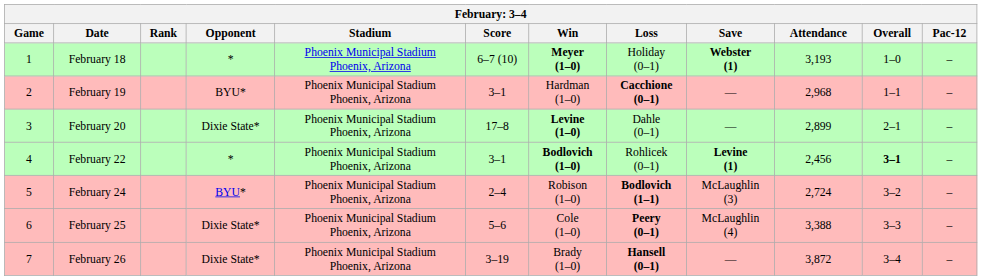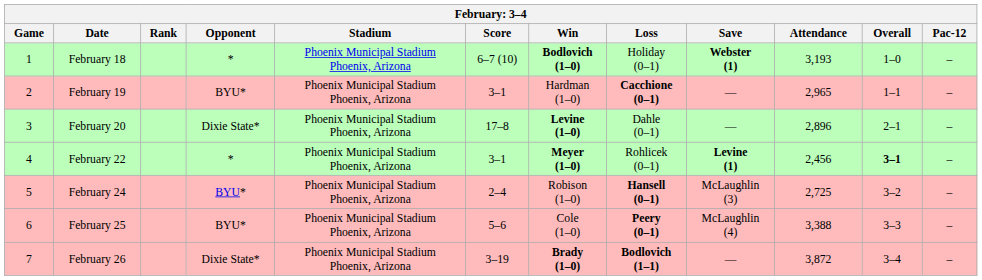February 18 | Win: Meyer (1–0) -> Bodlovich (1–0)
February 19 | Attendance: 2,968 -> 2,965
February 20 | Attendance: 2,899 -> 2,896
February 22 | Win: Bodlovich (1–0) -> Meyer (1–0)
February 24 | Loss: Bodlovich (1–1) -> Hansell (0–1)
February 24 | Attendance: 2,724 -> 2,725
February 25 | Opponent: Dixie State* -> BYU*
February 26 | Win: normal -> bold
February 26 | Loss: Hansell (0–1) -> Bodlovich (1–1)
